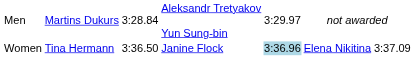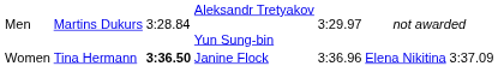Women | column 3: normal -> bold
Women | column 5: lightblue background -> no background
